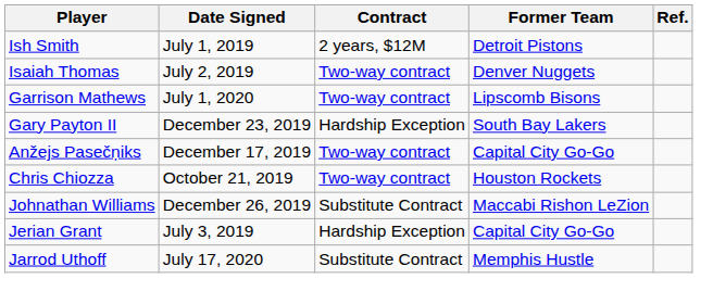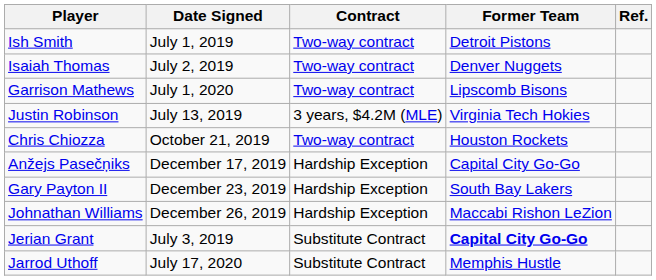Ish Smith | Contract: 2 years, $12M -> Two-way contract
+ row: Justin Robinson | July 13, 2019 | 3 years, $4.2M (MLE) | Virginia Tech Hokies
rows swapped: Chris Chiozza <-> Gary Payton II
Anžejs Pasečņiks | Contract: Two-way contract -> Hardship Exception
Johnathan Williams | Contract: Substitute Contract -> Hardship Exception
Jerian Grant | Contract: Hardship Exception -> Substitute Contract
Jerian Grant | Former Team: normal -> bold
